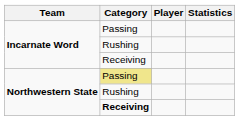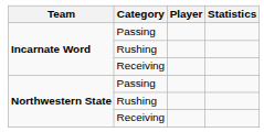Northwestern State / Passing | Category: khaki background -> no background
Northwestern State / Receiving | Category: bold -> normal
